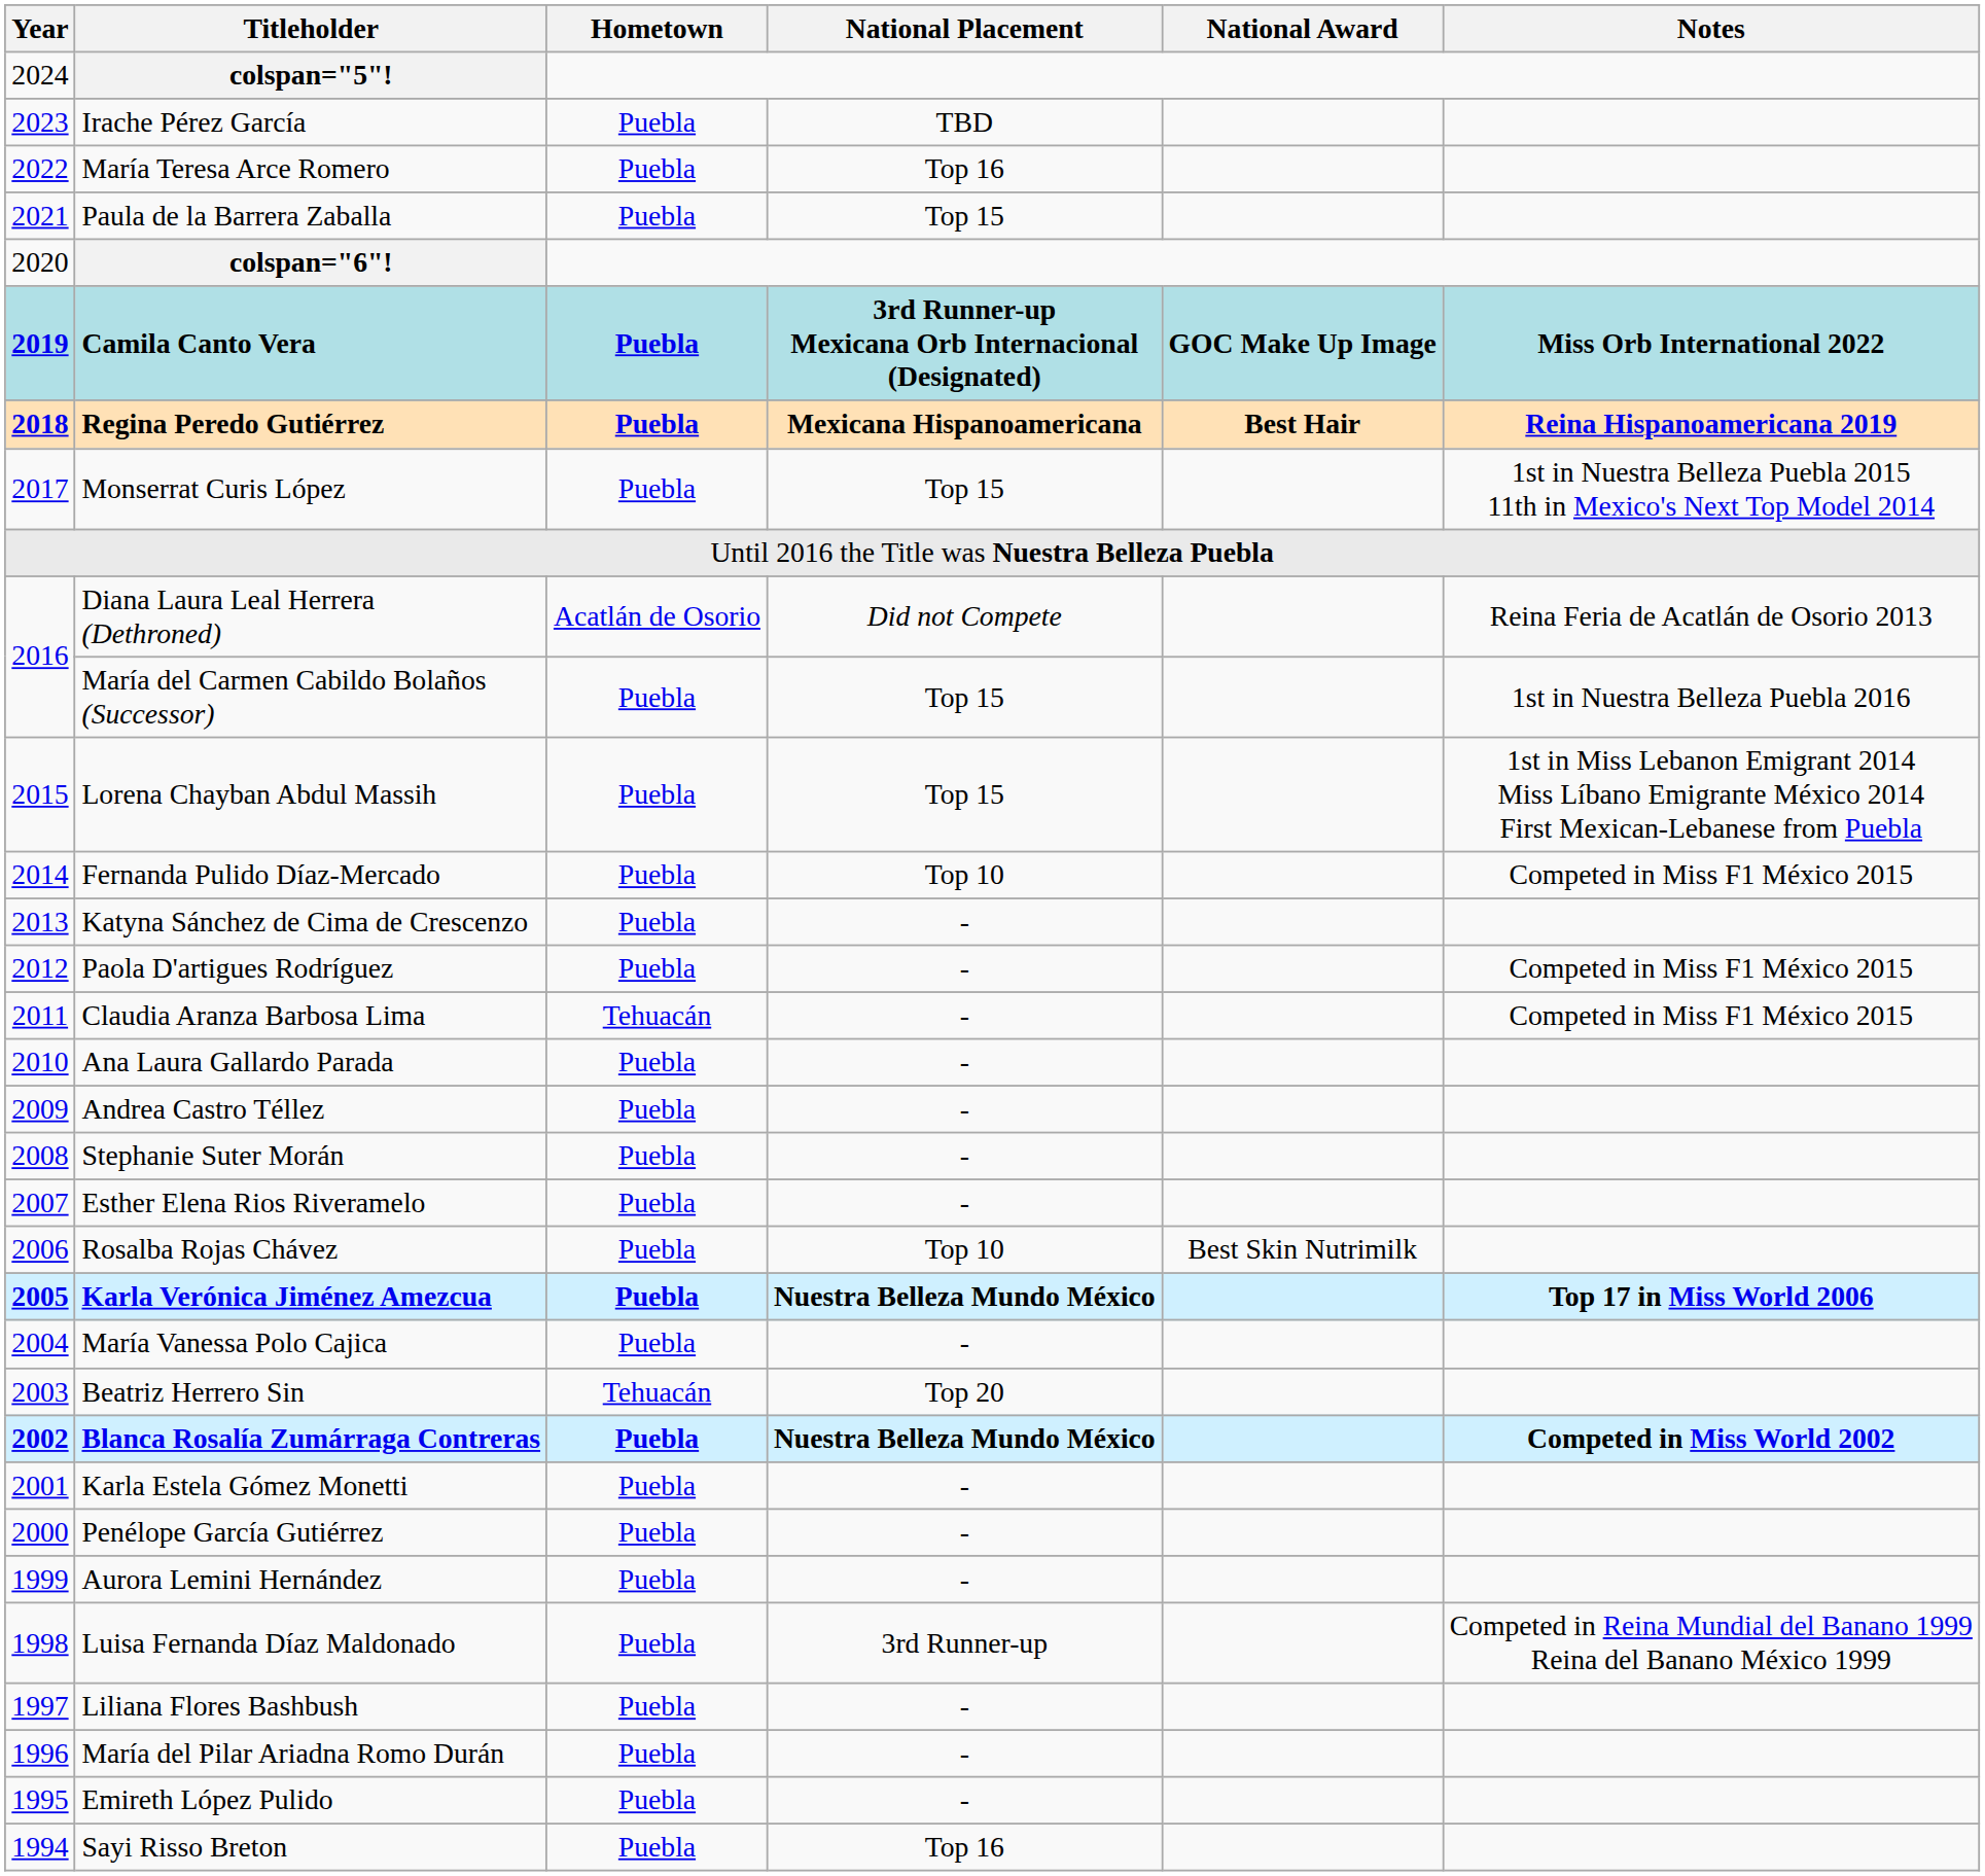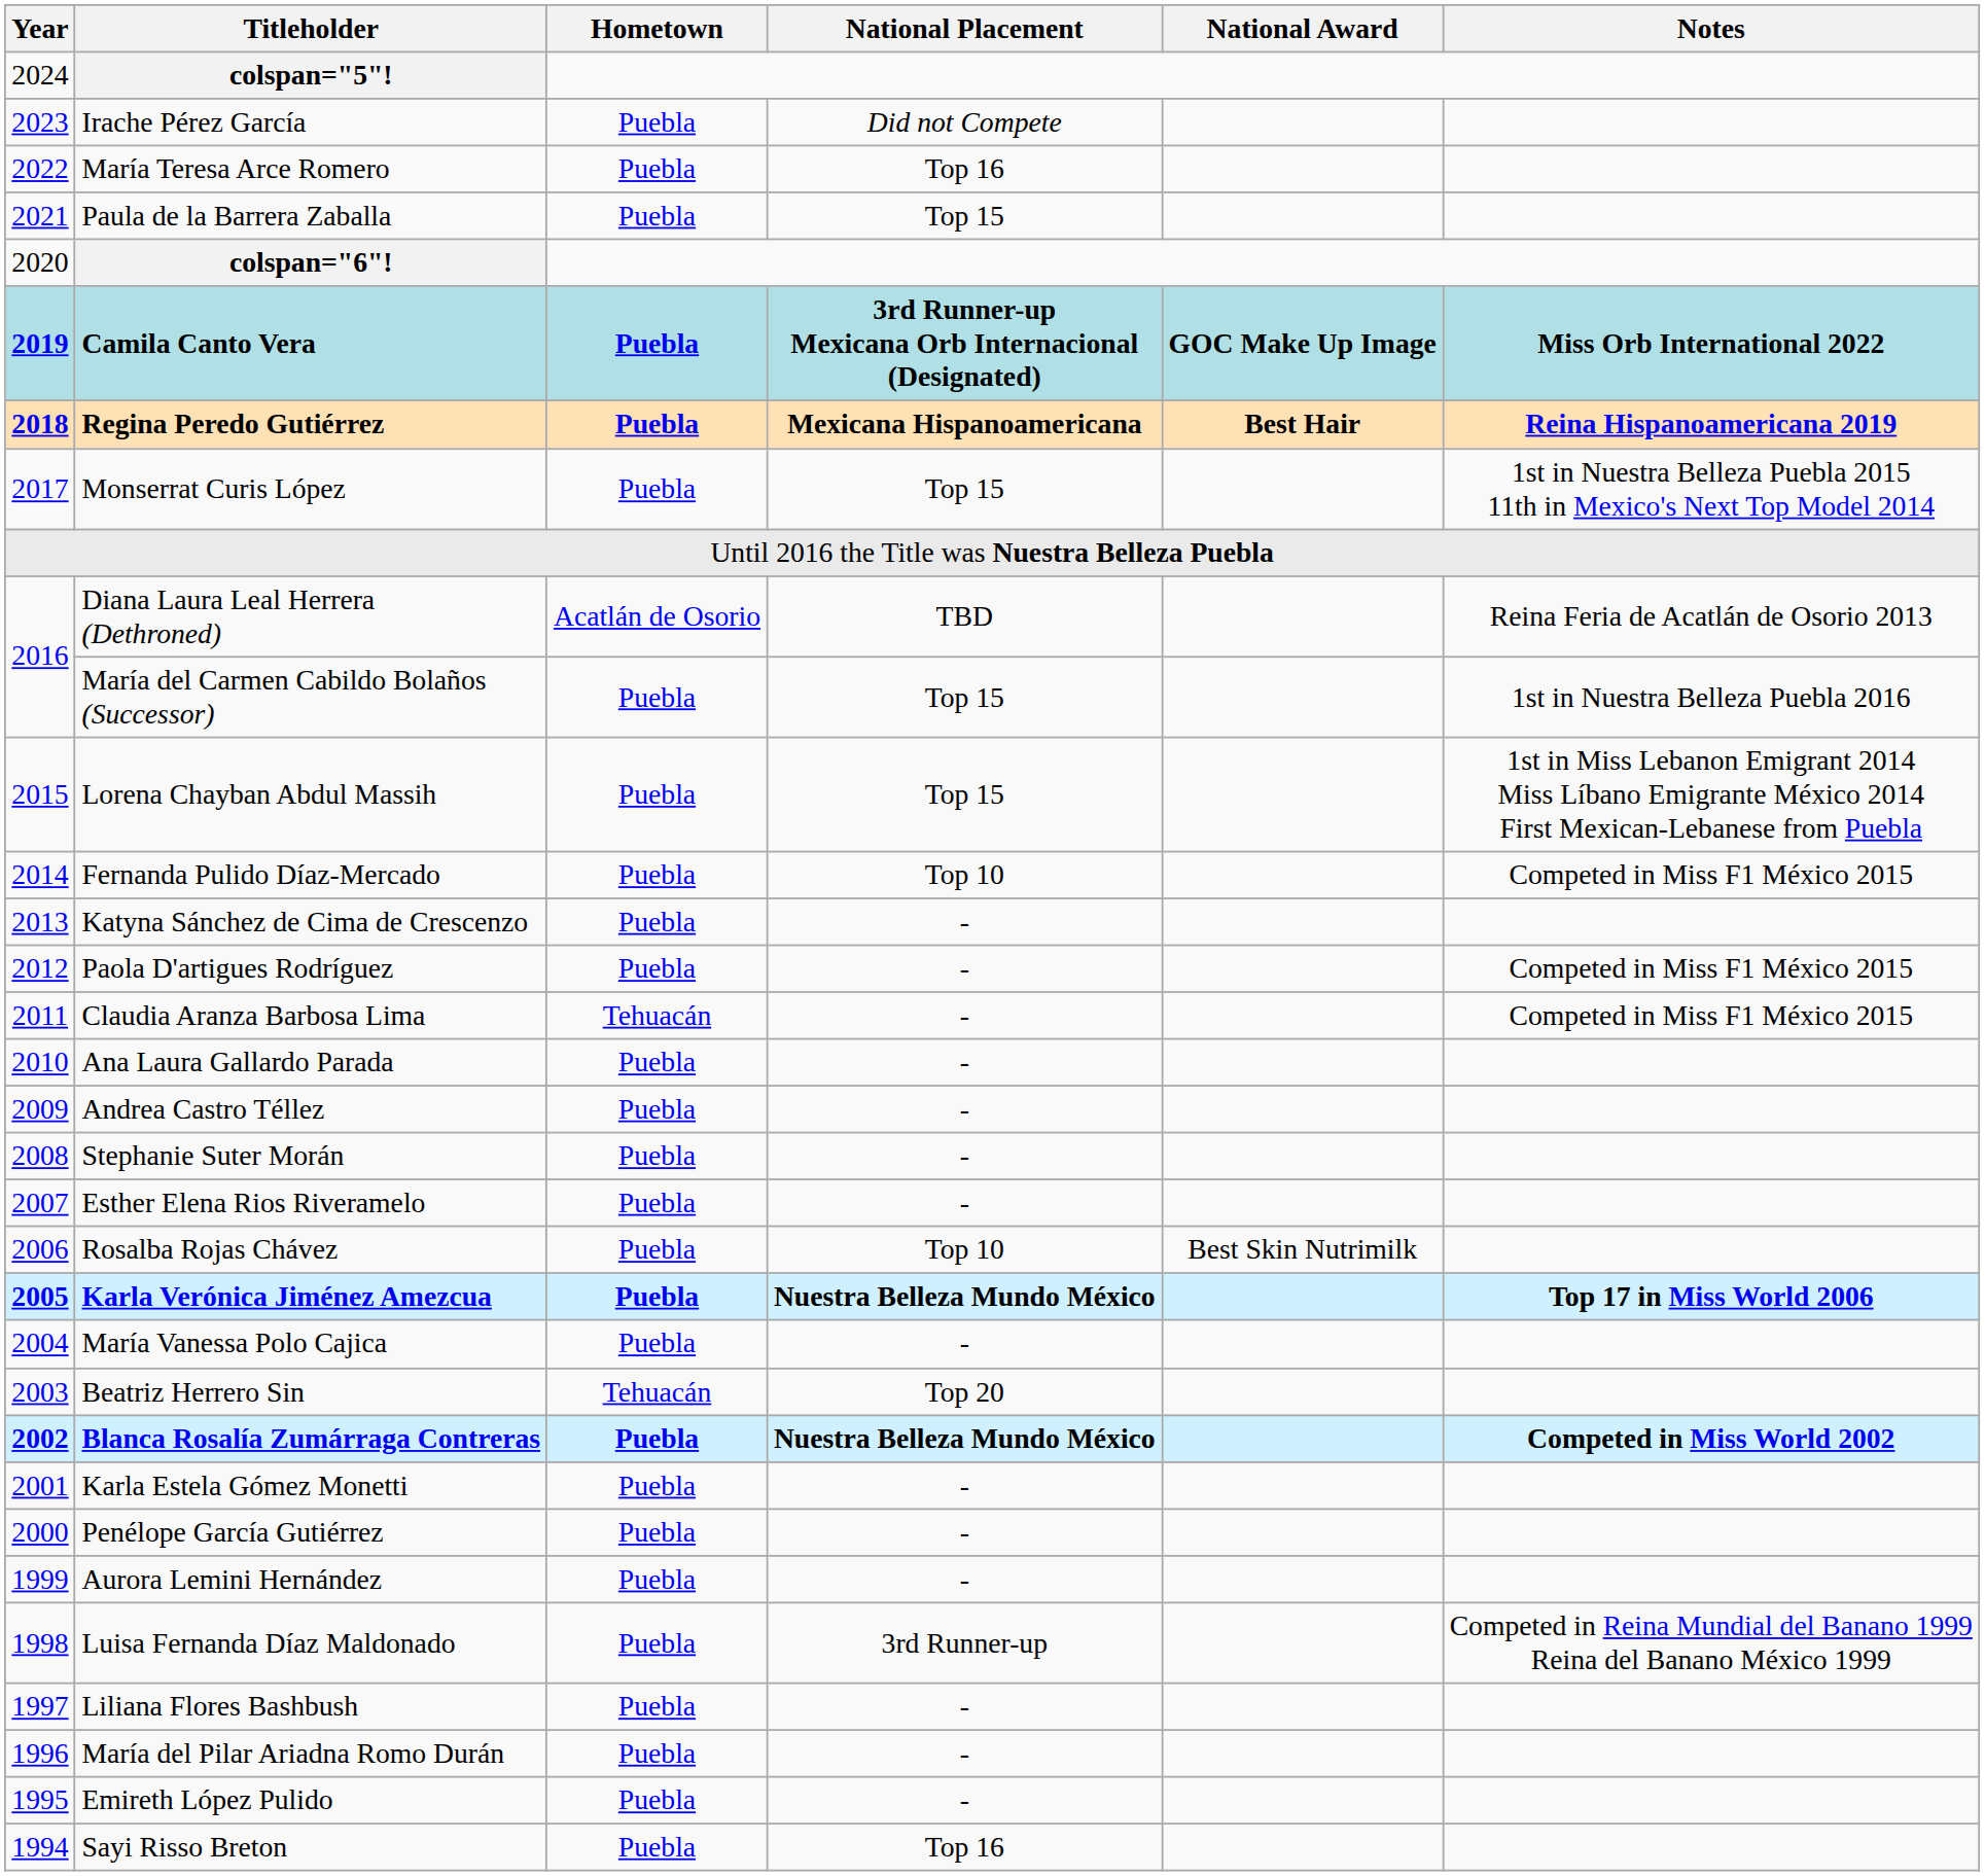Irache Pérez García | National Placement: TBD -> Did not Compete
Diana Laura Leal Herrera (Dethroned) | National Placement: Did not Compete -> TBD
